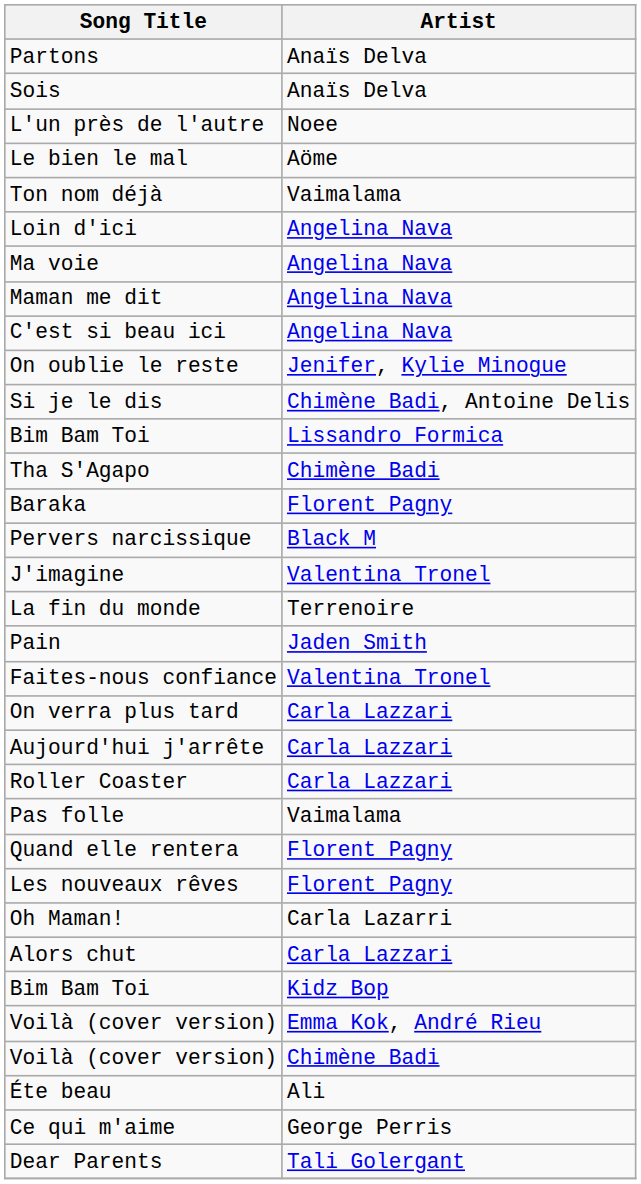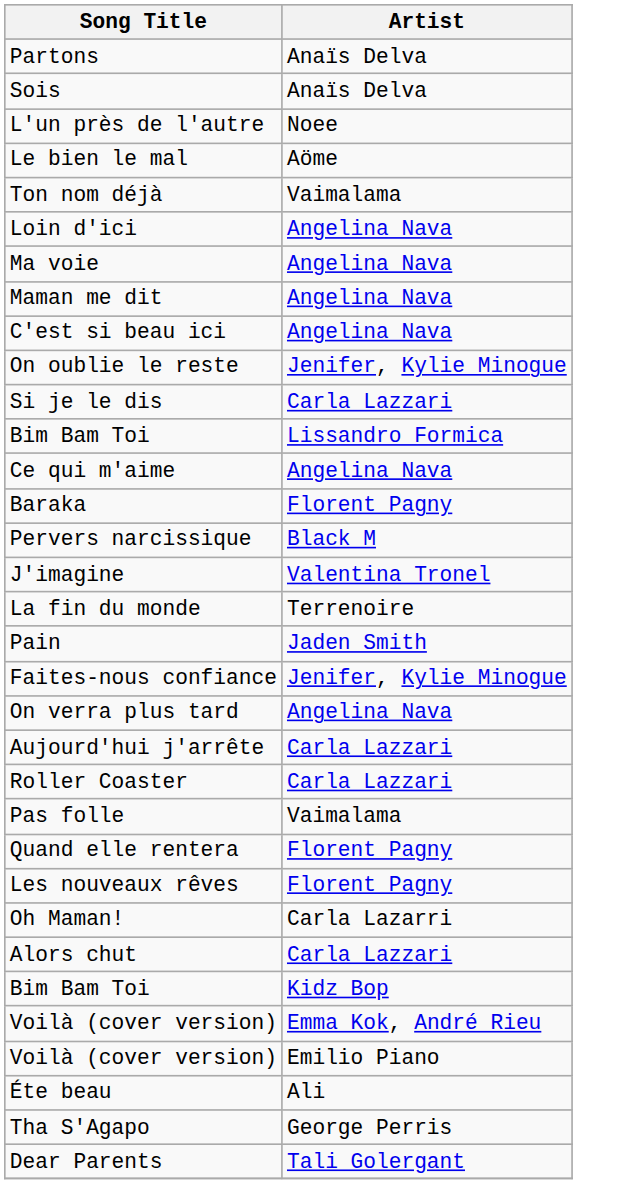row 12 | Artist: Chimène Badi, Antoine Delis -> Carla Lazzari
row 14 | Song Title: Tha S'Agapo -> Ce qui m'aime
row 14 | Artist: Chimène Badi -> Angelina Nava
row 20 | Artist: Valentina Tronel -> Jenifer, Kylie Minogue
row 21 | Artist: Carla Lazzari -> Angelina Nava
row 31 | Artist: Chimène Badi -> Emilio Piano
row 33 | Song Title: Ce qui m'aime -> Tha S'Agapo
